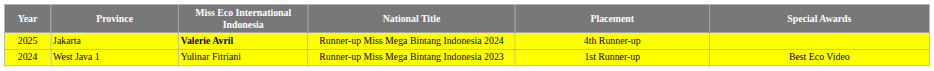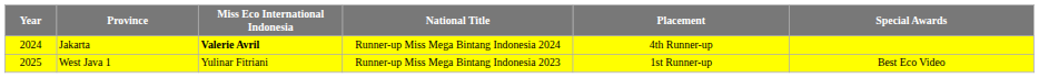Jakarta | Year: 2025 -> 2024
West Java 1 | Year: 2024 -> 2025
